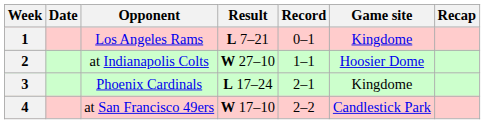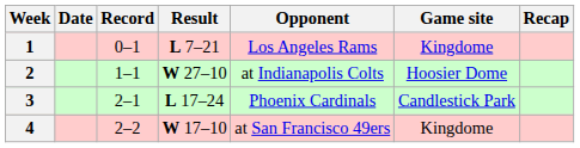columns swapped: Opponent <-> Record
3 | Game site: Kingdome -> Candlestick Park
4 | Game site: Candlestick Park -> Kingdome
